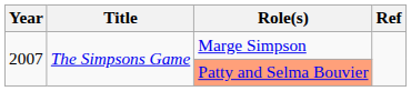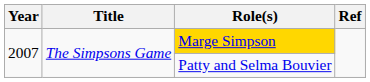Marge Simpson | Role(s): no background -> gold background
Patty and Selma Bouvier | Role(s): lightsalmon background -> no background
